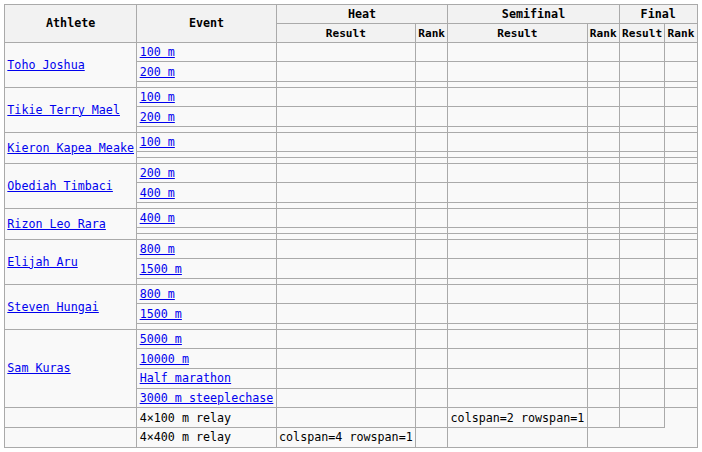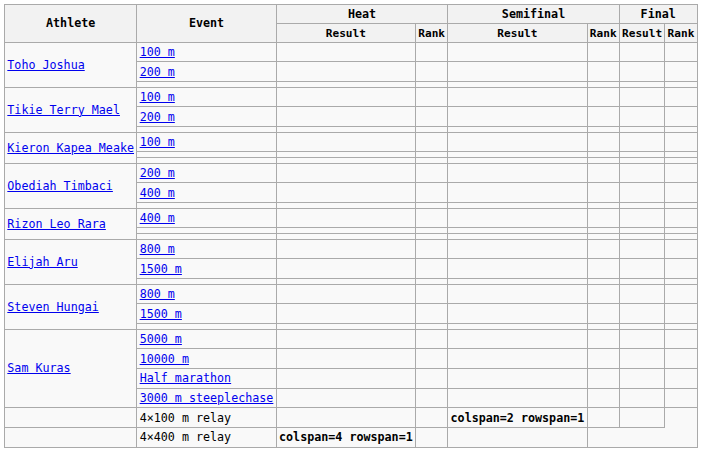4×100 m relay | Semifinal / Result: normal -> bold
4×400 m relay | Heat / Result: normal -> bold
